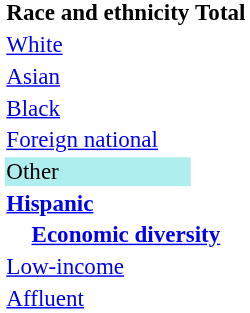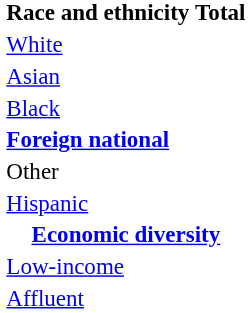Foreign national | Race and ethnicity: normal -> bold
Other | Race and ethnicity: paleturquoise background -> no background
Hispanic | Race and ethnicity: bold -> normal
